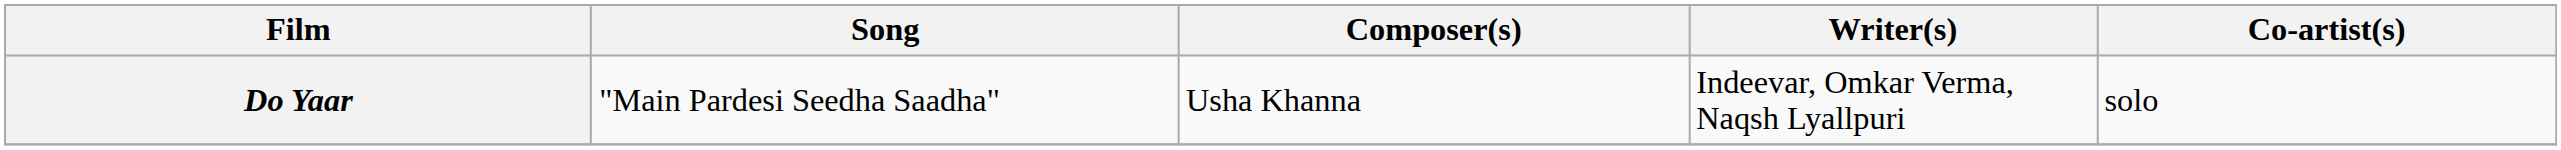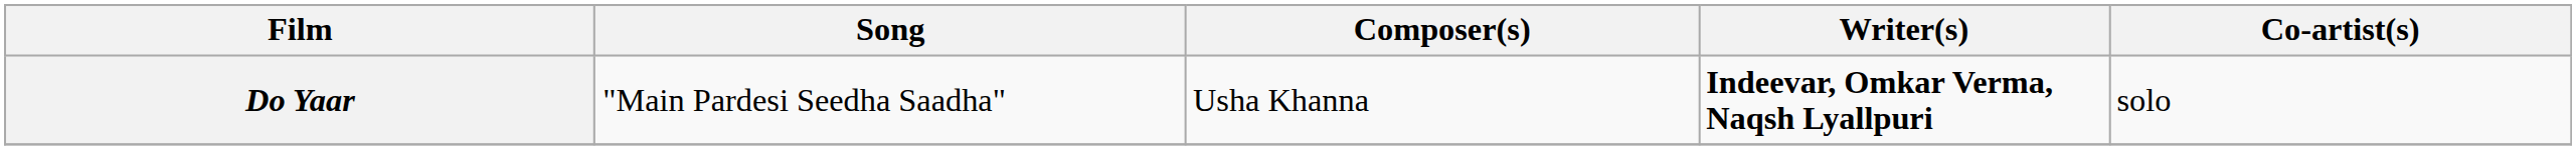Do Yaar | Writer(s): normal -> bold
